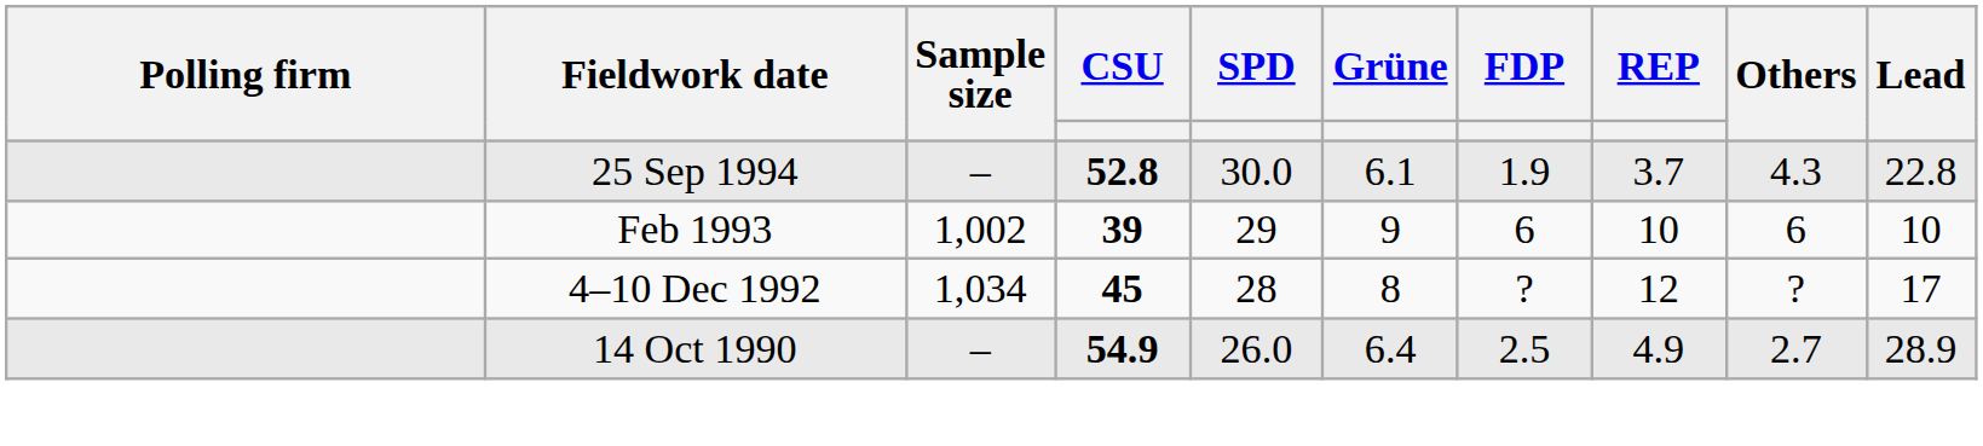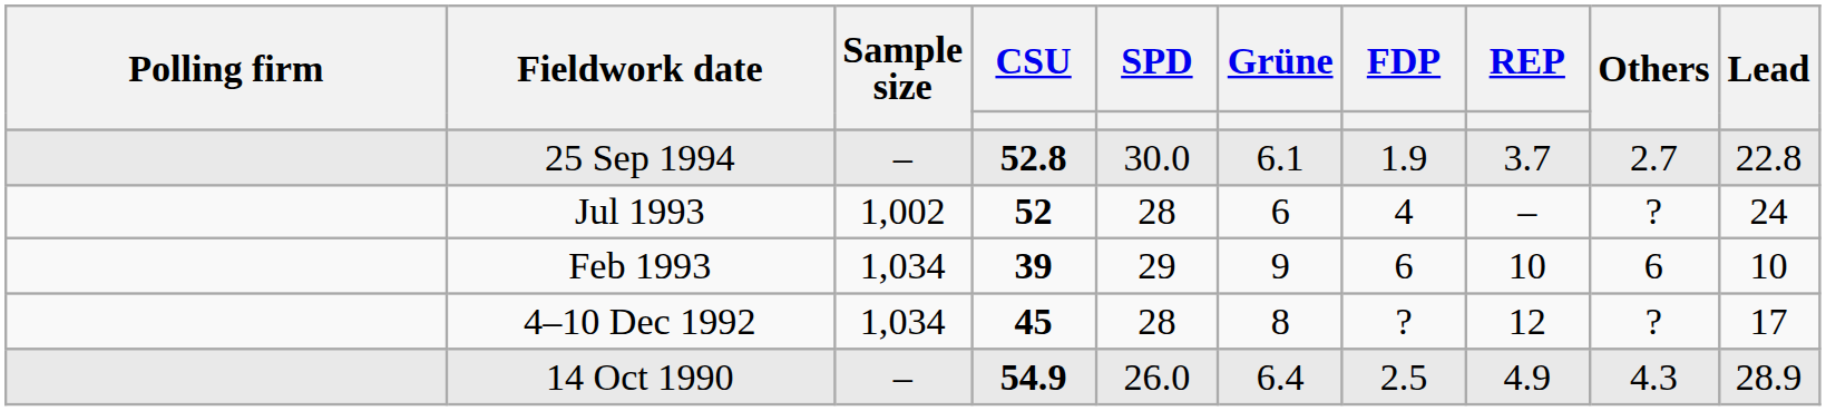25 Sep 1994 | Others: 4.3 -> 2.7
+ row: Jul 1993 | 1,002 | 52 | 28 | 6 | 4 | – | ? | 24
Feb 1993 | Sample size: 1,002 -> 1,034
14 Oct 1990 | Others: 2.7 -> 4.3
